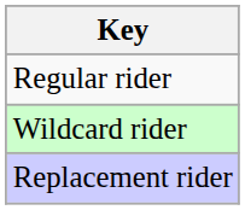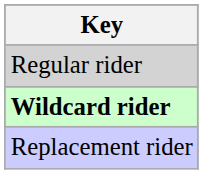Regular rider | column 1: no background -> lightgrey background
Wildcard rider | column 1: normal -> bold
